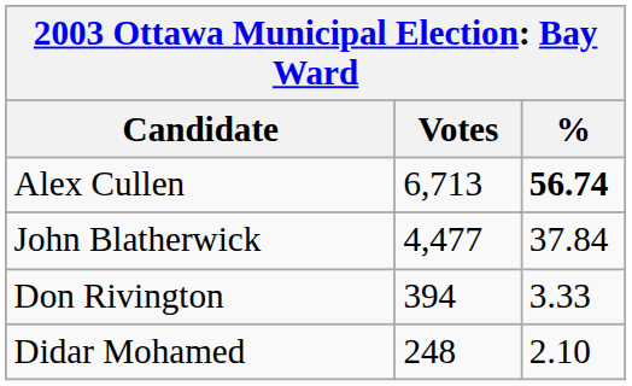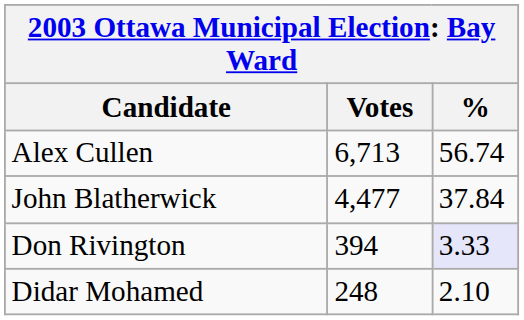Alex Cullen | %: bold -> normal
Don Rivington | %: no background -> lavender background
